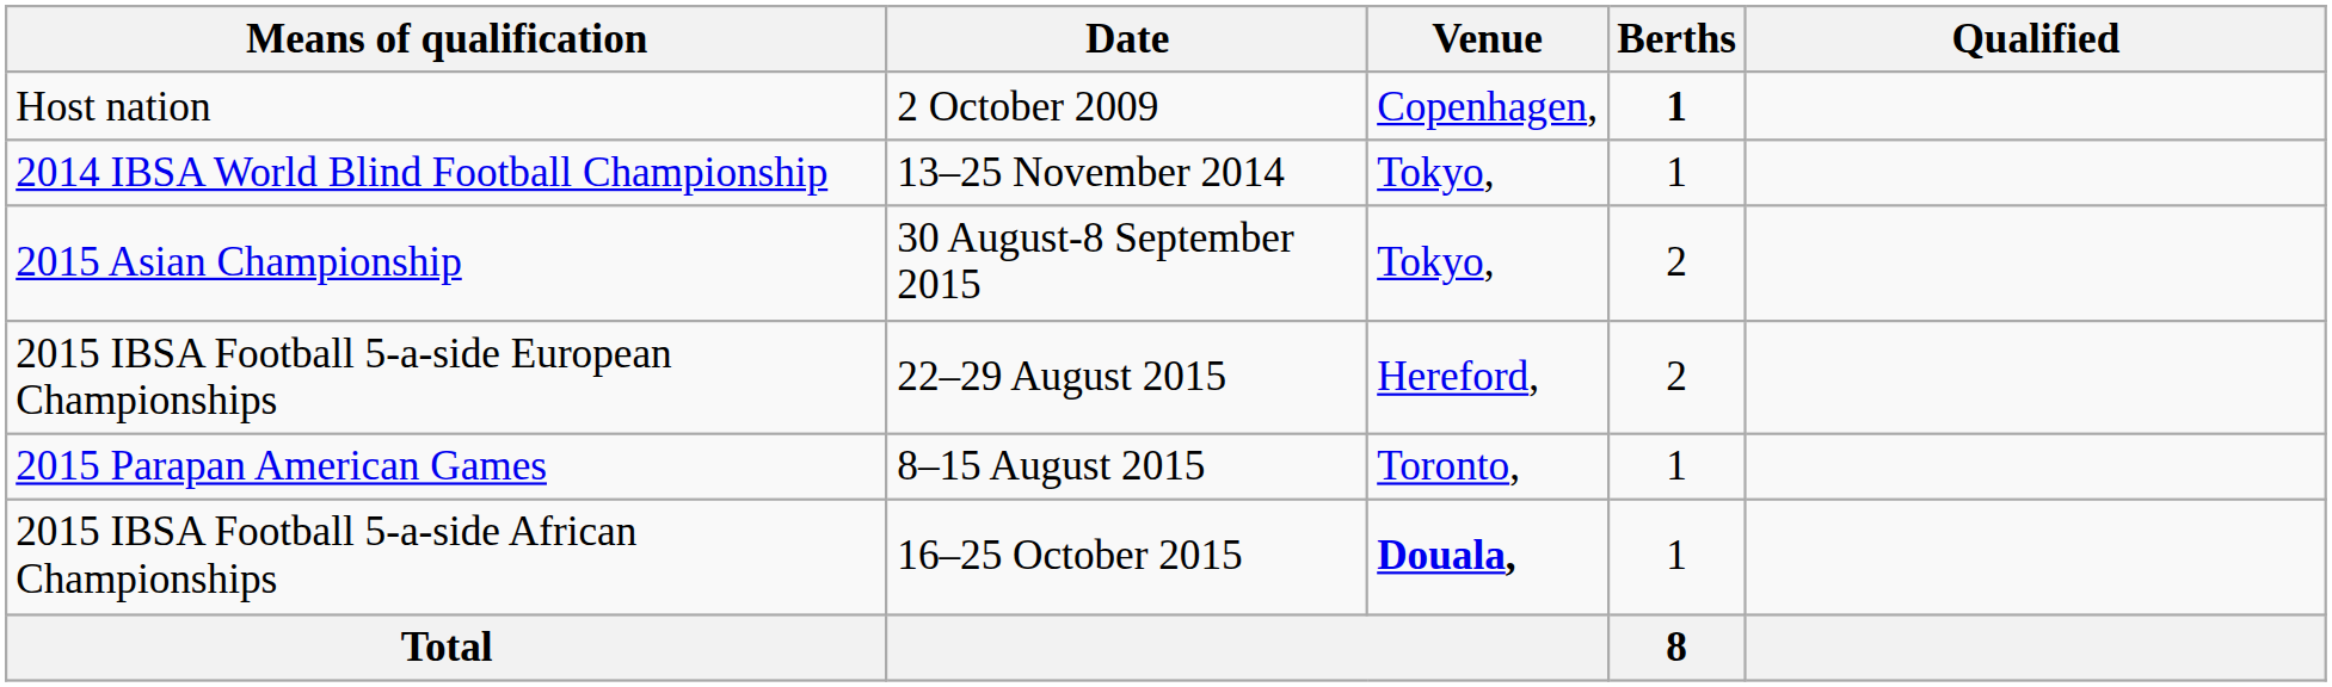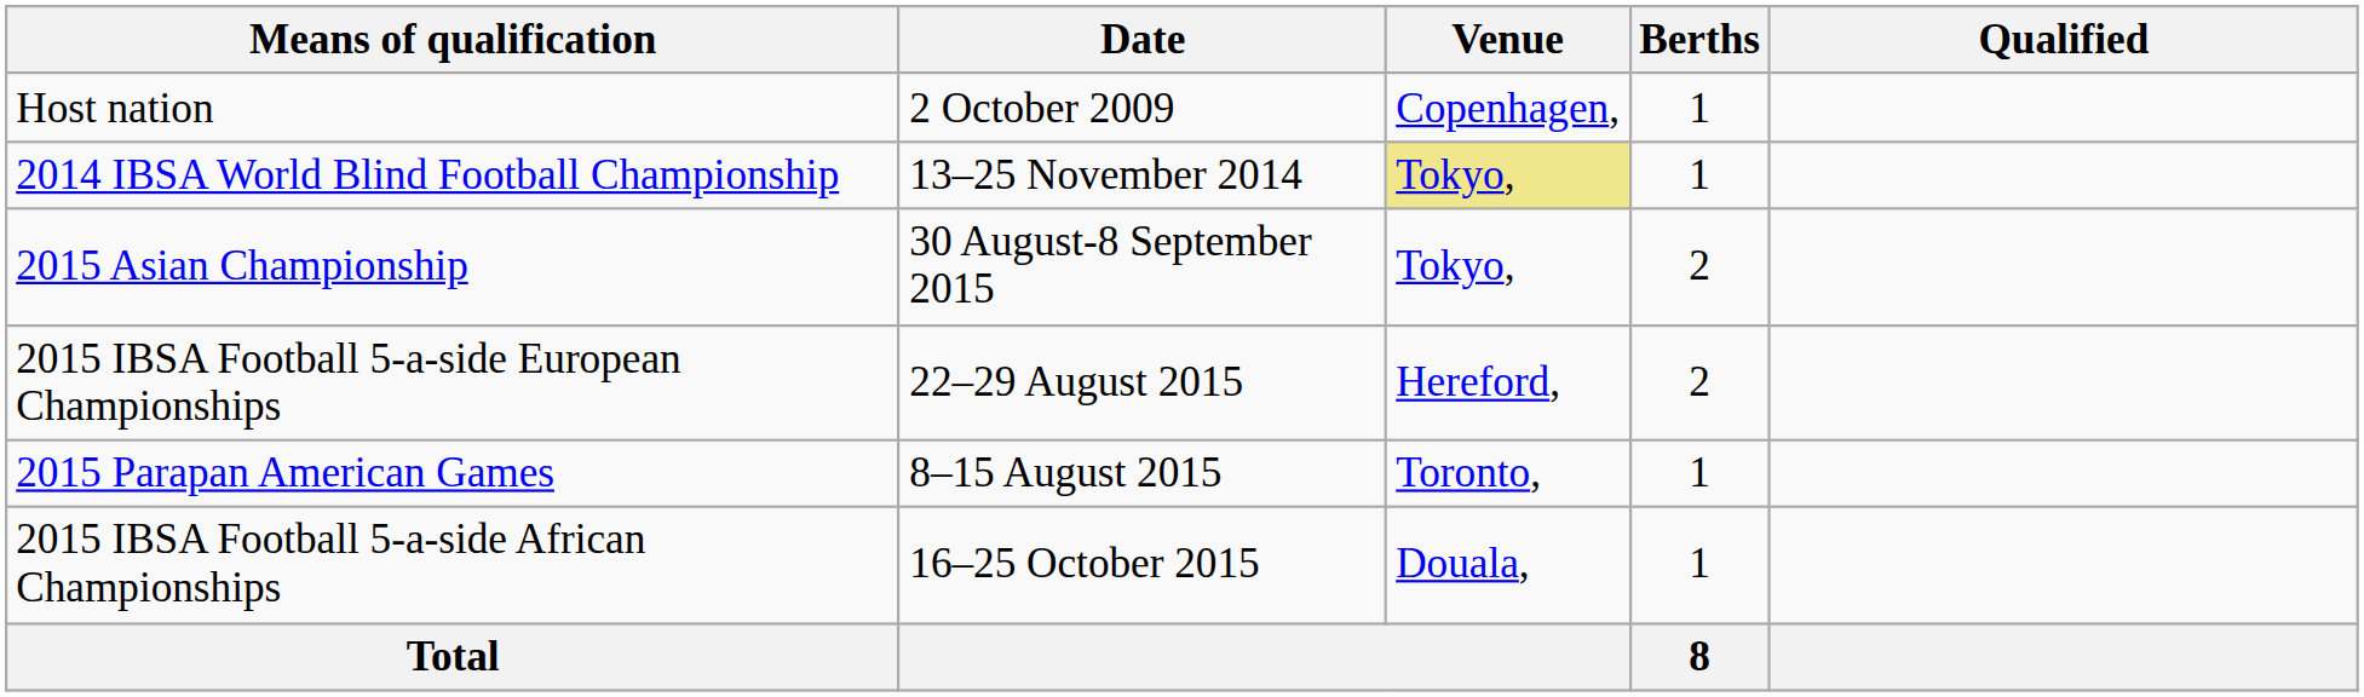Host nation | Berths: bold -> normal
2014 IBSA World Blind Football Championship | Venue: no background -> khaki background
2015 IBSA Football 5-a-side African Championships | Venue: bold -> normal
